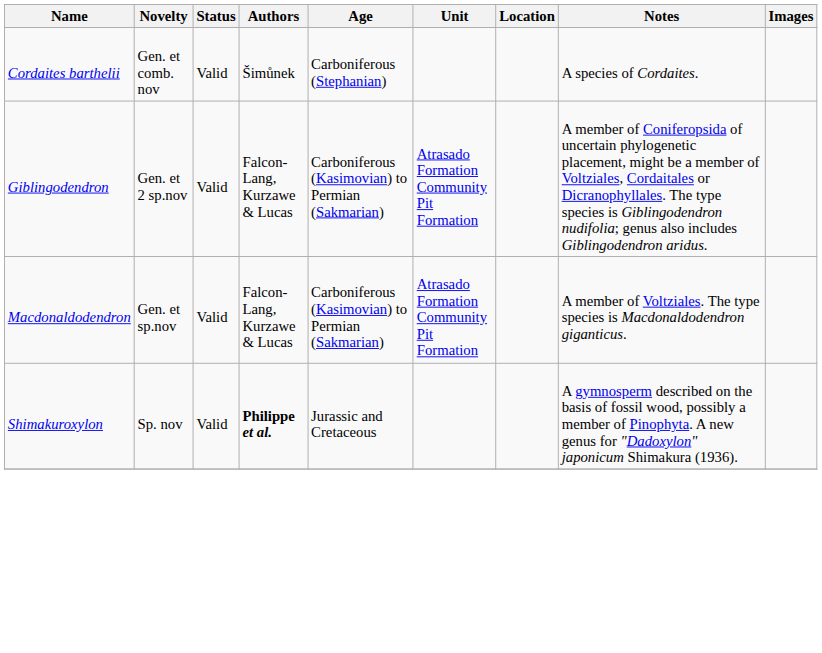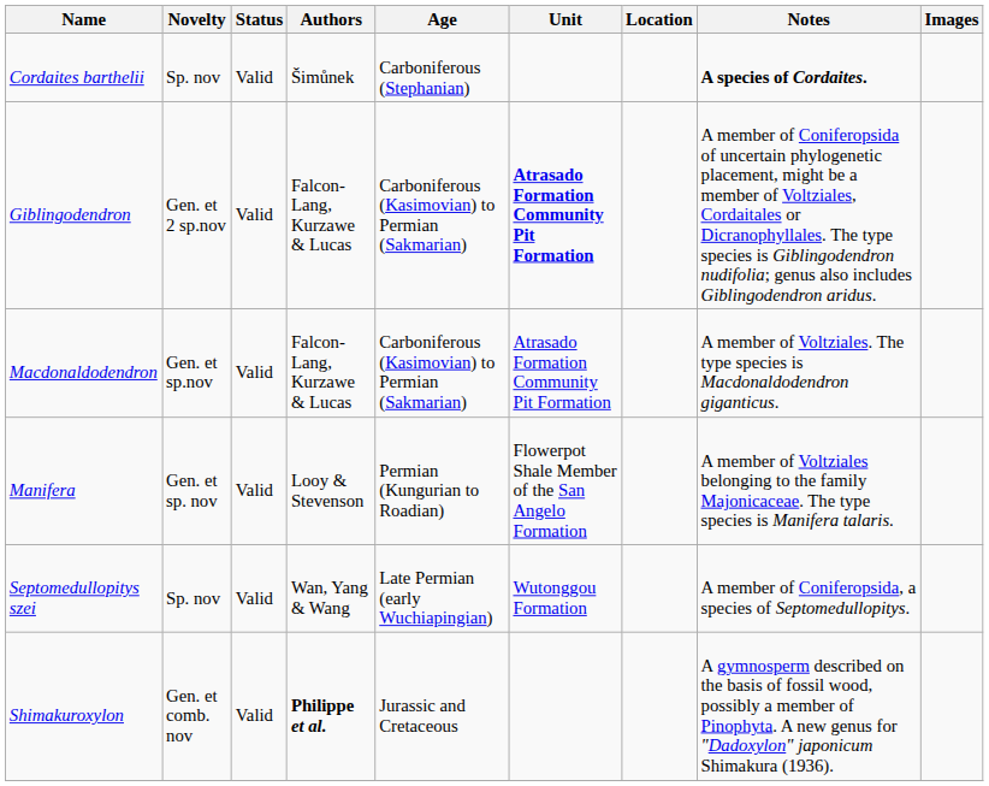Cordaites barthelii | Novelty: Gen. et comb. nov -> Sp. nov
Cordaites barthelii | Notes: normal -> bold
Giblingodendron | Unit: normal -> bold
+ row: Manifera | Gen. et sp. nov | Valid | Looy & Stevenson | Permian (Kungurian to Roadian) | Flowerpot Shale Member of the San Angelo Formation | A member of Voltziales belonging to the family Majonicaceae. The type species is Manifera talaris.
+ row: Septomedullopitys szei | Sp. nov | Valid | Wan, Yang & Wang | Late Permian (early Wuchiapingian) | Wutonggou Formation | A member of Coniferopsida, a species of Septomedullopitys.
Shimakuroxylon | Novelty: Sp. nov -> Gen. et comb. nov
